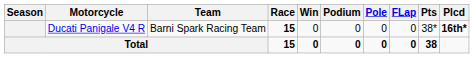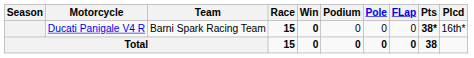row 2 | Win: normal -> bold
row 2 | Pts: normal -> bold
row 2 | Plcd: bold -> normal
